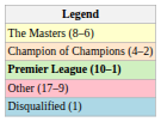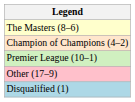row 4 | column 1: bold -> normal
